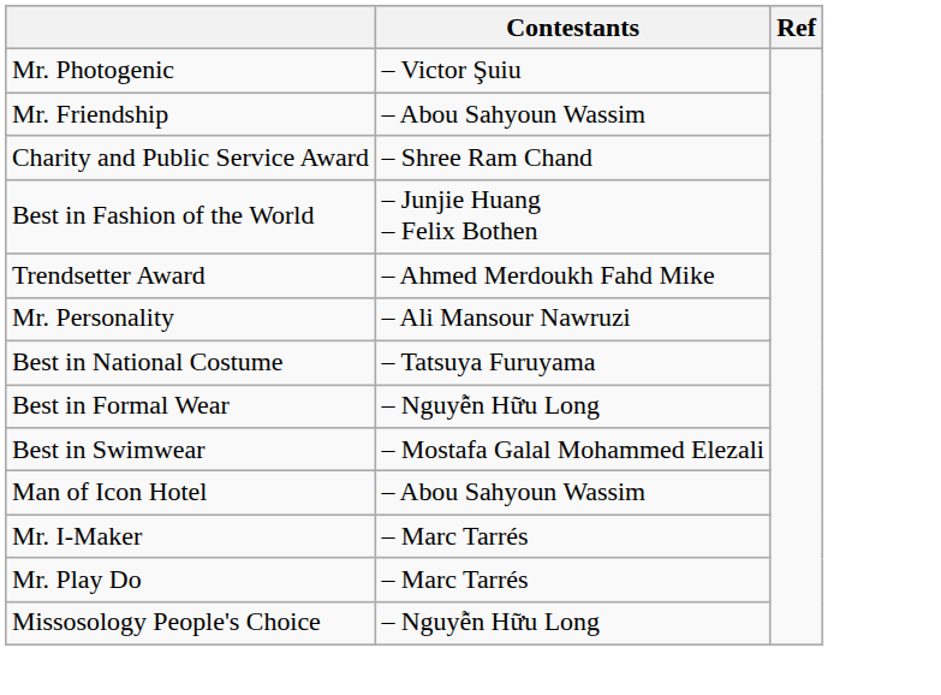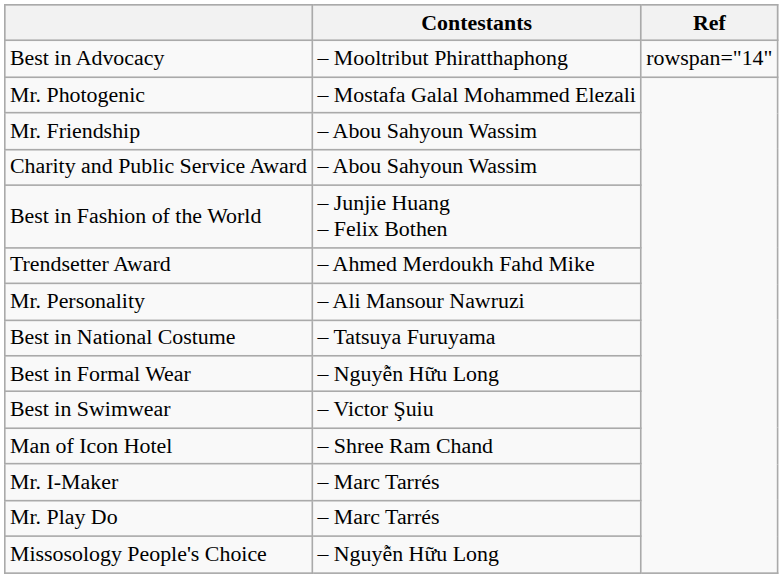+ row: Best in Advocacy | – Mooltribut Phiratthaphong | rowspan="14"
Mr. Photogenic | Contestants: – Victor Şuiu -> – Mostafa Galal Mohammed Elezali
Charity and Public Service Award | Contestants: – Shree Ram Chand -> – Abou Sahyoun Wassim
Best in Swimwear | Contestants: – Mostafa Galal Mohammed Elezali -> – Victor Şuiu
Man of Icon Hotel | Contestants: – Abou Sahyoun Wassim -> – Shree Ram Chand
